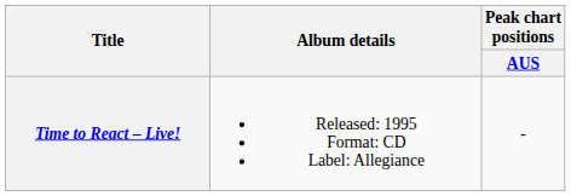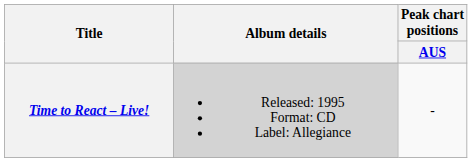Time to React – Live! | Album details: no background -> lightgrey background
